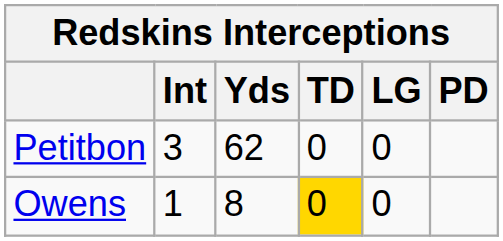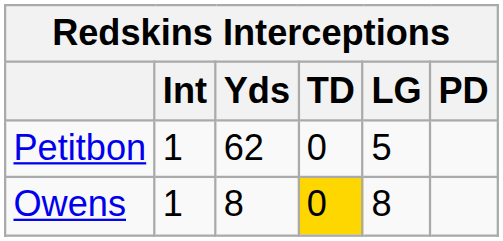Petitbon | Int: 3 -> 1
Petitbon | LG: 0 -> 5
Owens | LG: 0 -> 8
